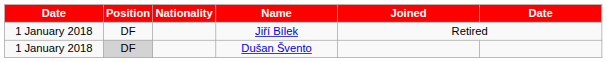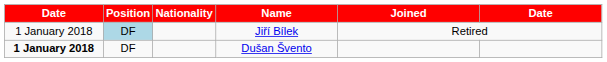Jiří Bílek | Position: no background -> lightblue background
Dušan Švento | column 1: normal -> bold
Dušan Švento | Position: lightgrey background -> no background
